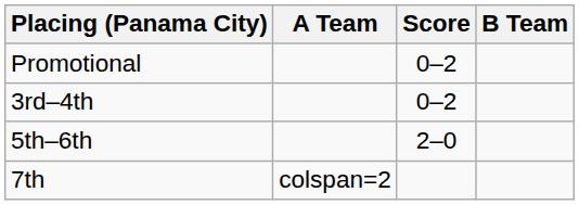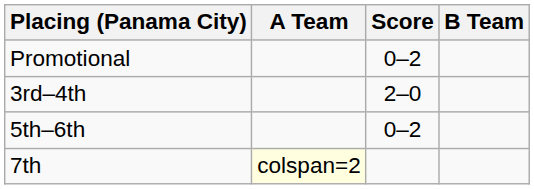3rd–4th | Score: 0–2 -> 2–0
5th–6th | Score: 2–0 -> 0–2
7th | A Team: no background -> lightyellow background
